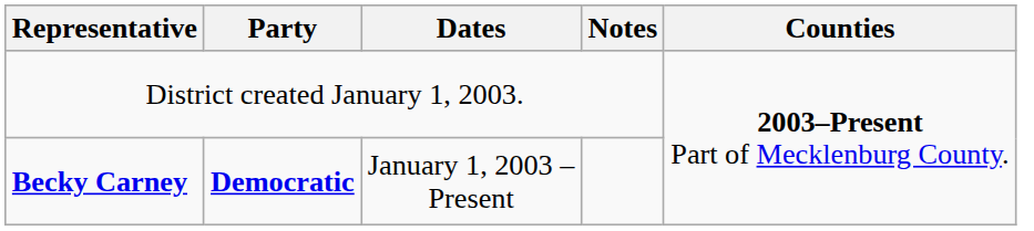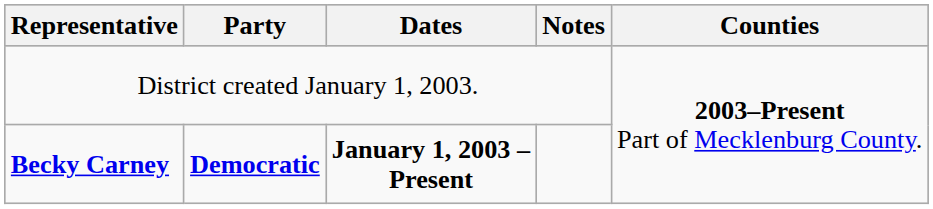Becky Carney | Dates: normal -> bold
